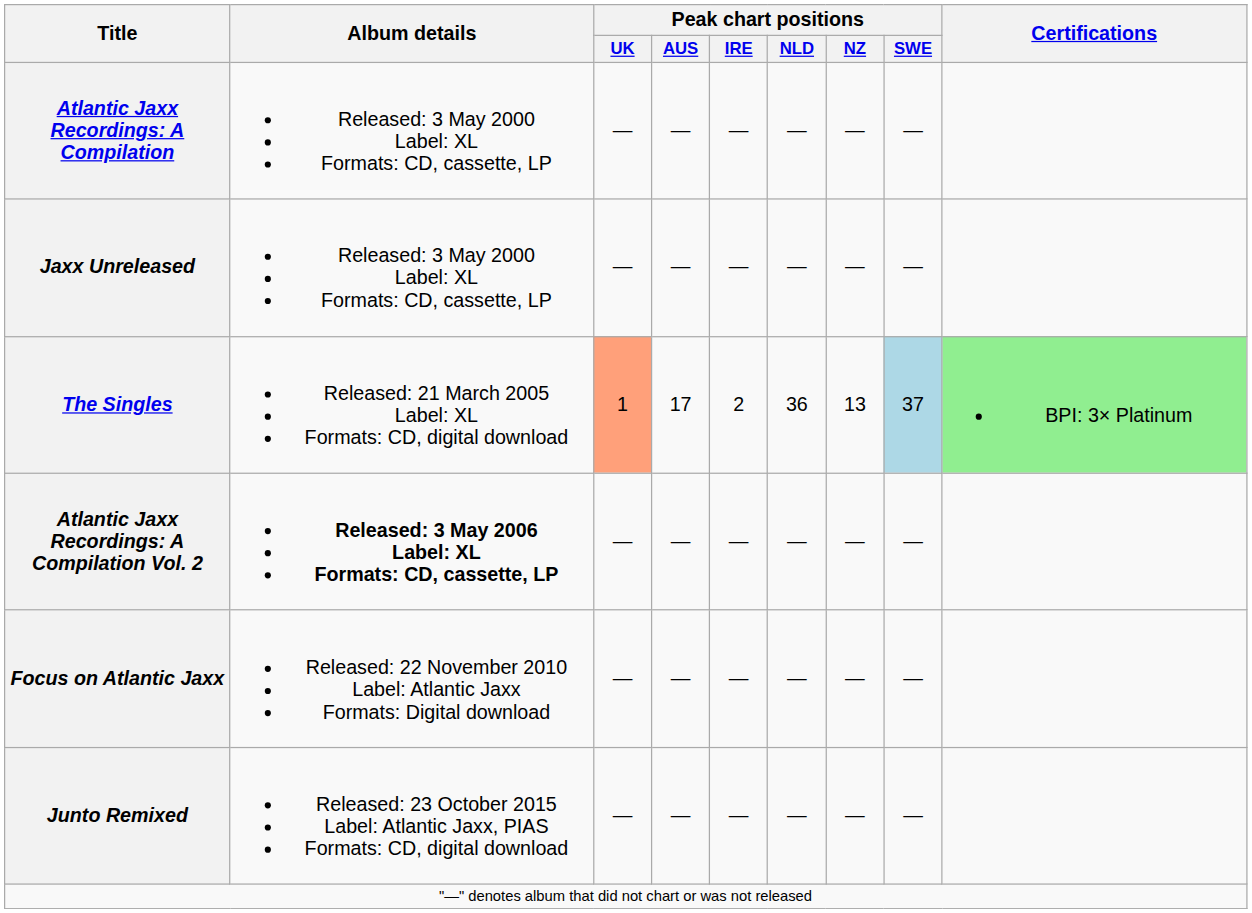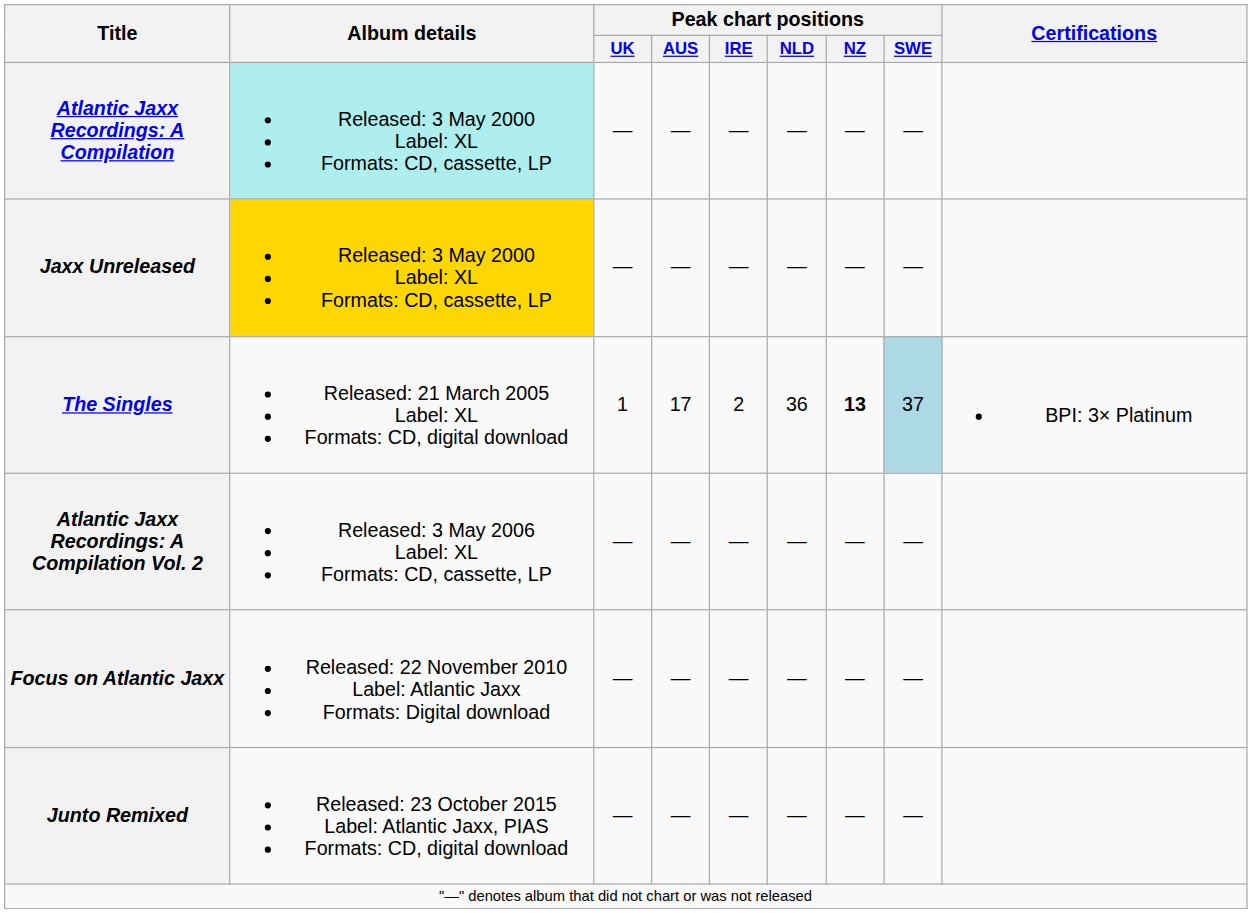Atlantic Jaxx Recordings: A Compilation | Album details: no background -> paleturquoise background
Jaxx Unreleased | Album details: no background -> gold background
The Singles | Peak chart positions / UK: lightsalmon background -> no background
The Singles | Peak chart positions / NZ: normal -> bold
The Singles | Certifications: lightgreen background -> no background
Atlantic Jaxx Recordings: A Compilation Vol. 2 | Album details: bold -> normal
